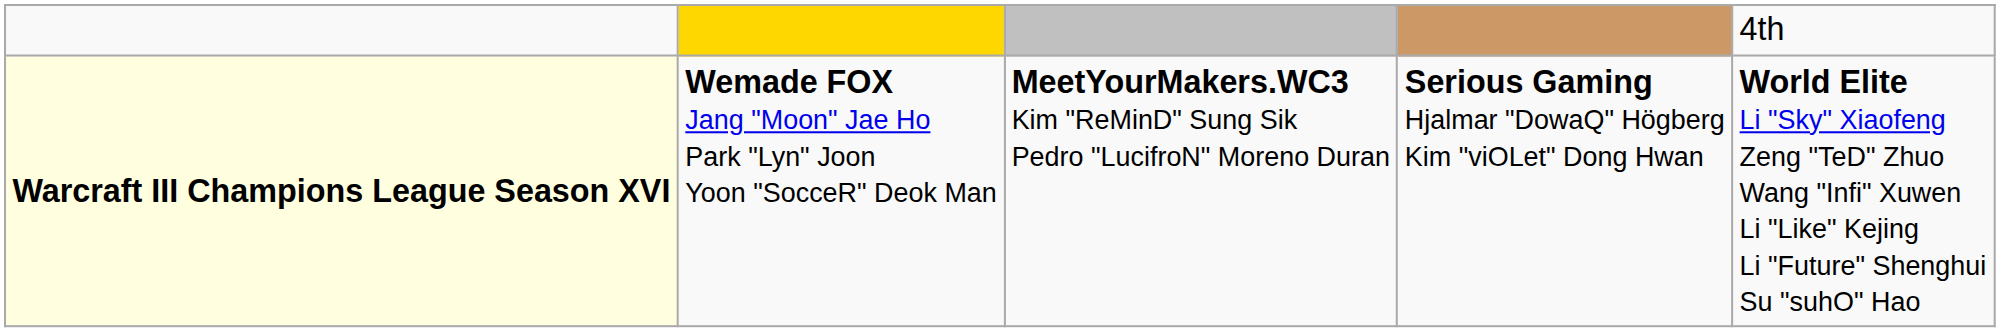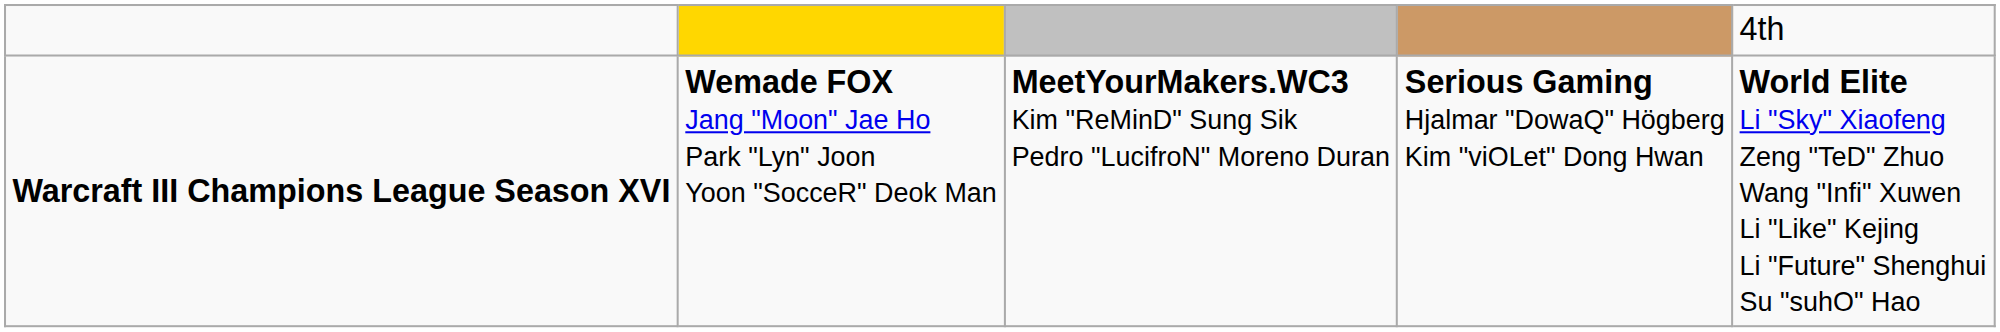Warcraft III Champions League Season XVI | column 1: lightyellow background -> no background
